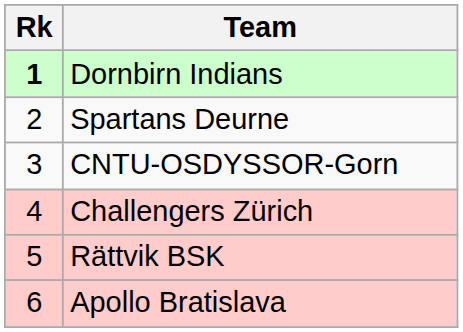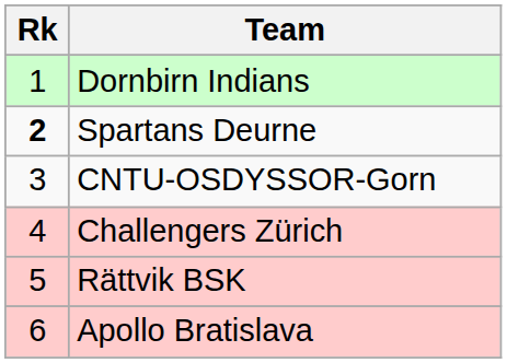Dornbirn Indians | Rk: bold -> normal
Spartans Deurne | Rk: normal -> bold
